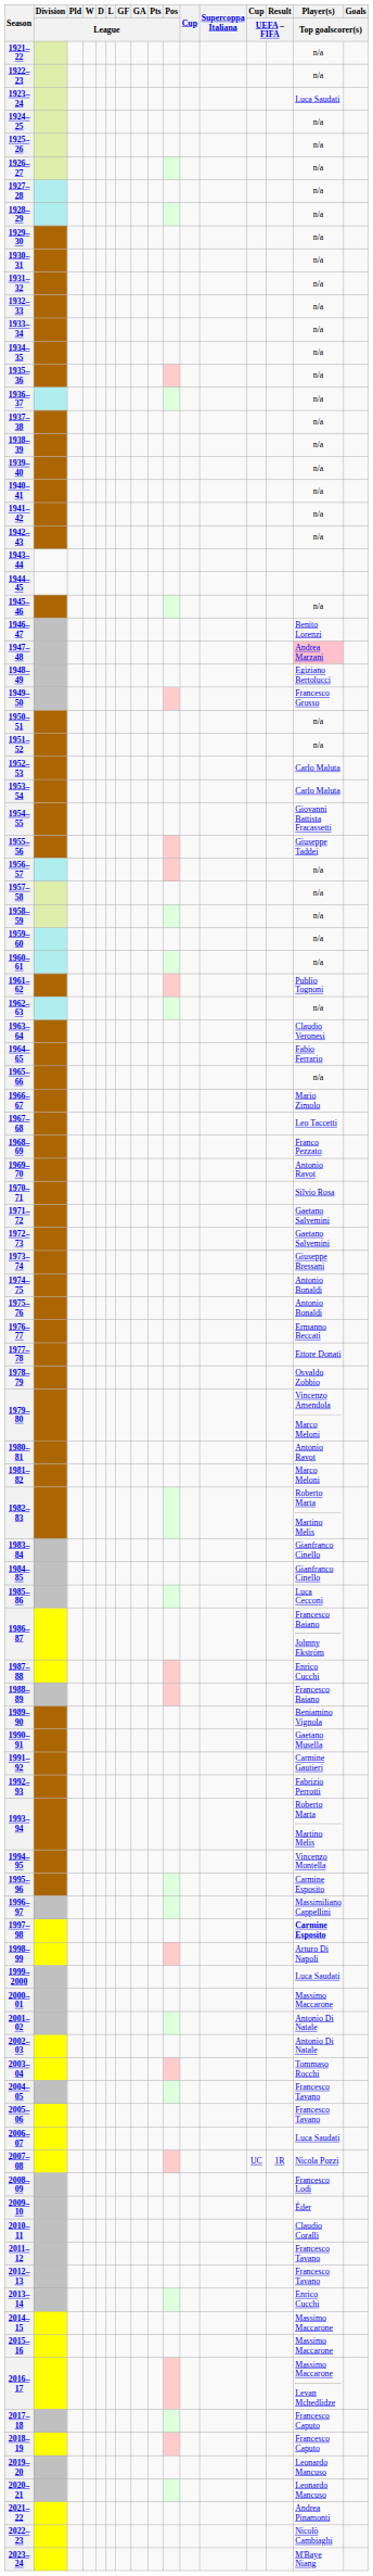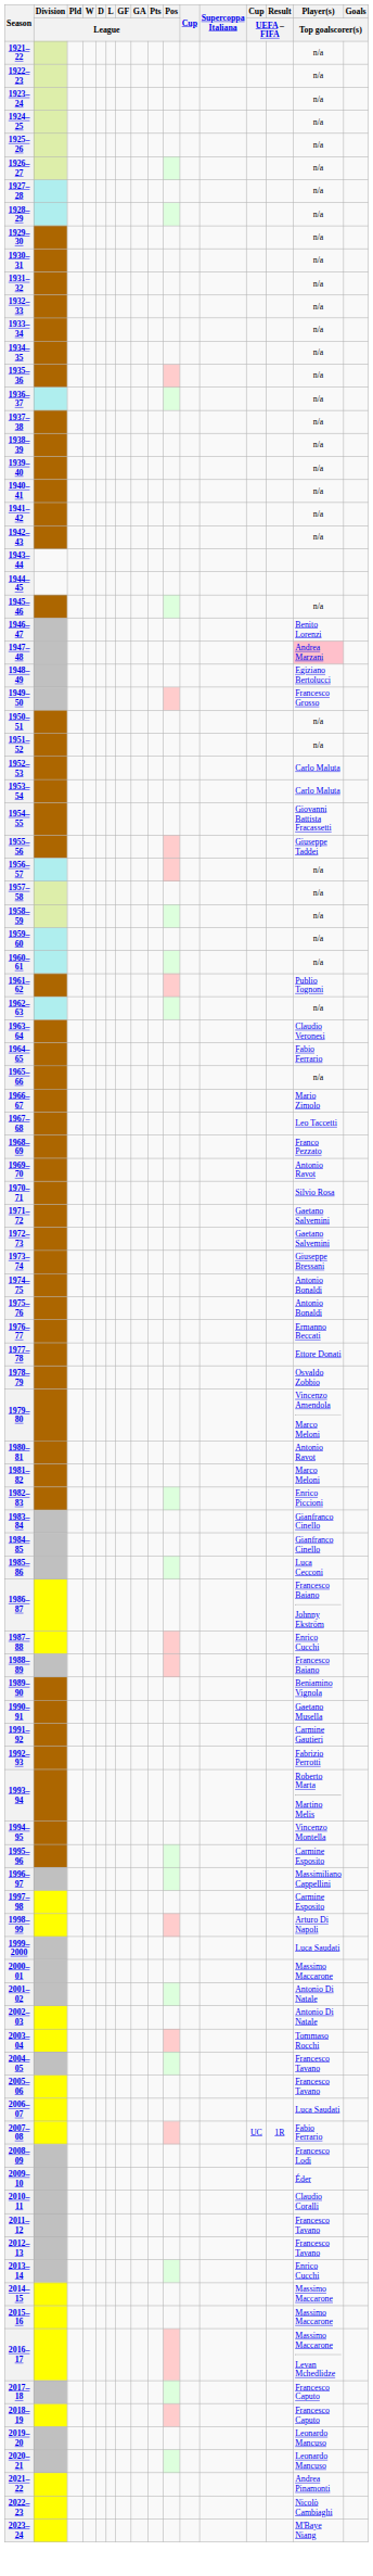1923–24 | Player(s) / Top goalscorer(s): Luca Saudati -> n/a
1982–83 | Player(s) / Top goalscorer(s): Roberto Marta Martino Melis -> Enrico Piccioni
1997–98 | Player(s) / Top goalscorer(s): bold -> normal
2007–08 | Player(s) / Top goalscorer(s): Nicola Pozzi -> Fabio Ferrario
